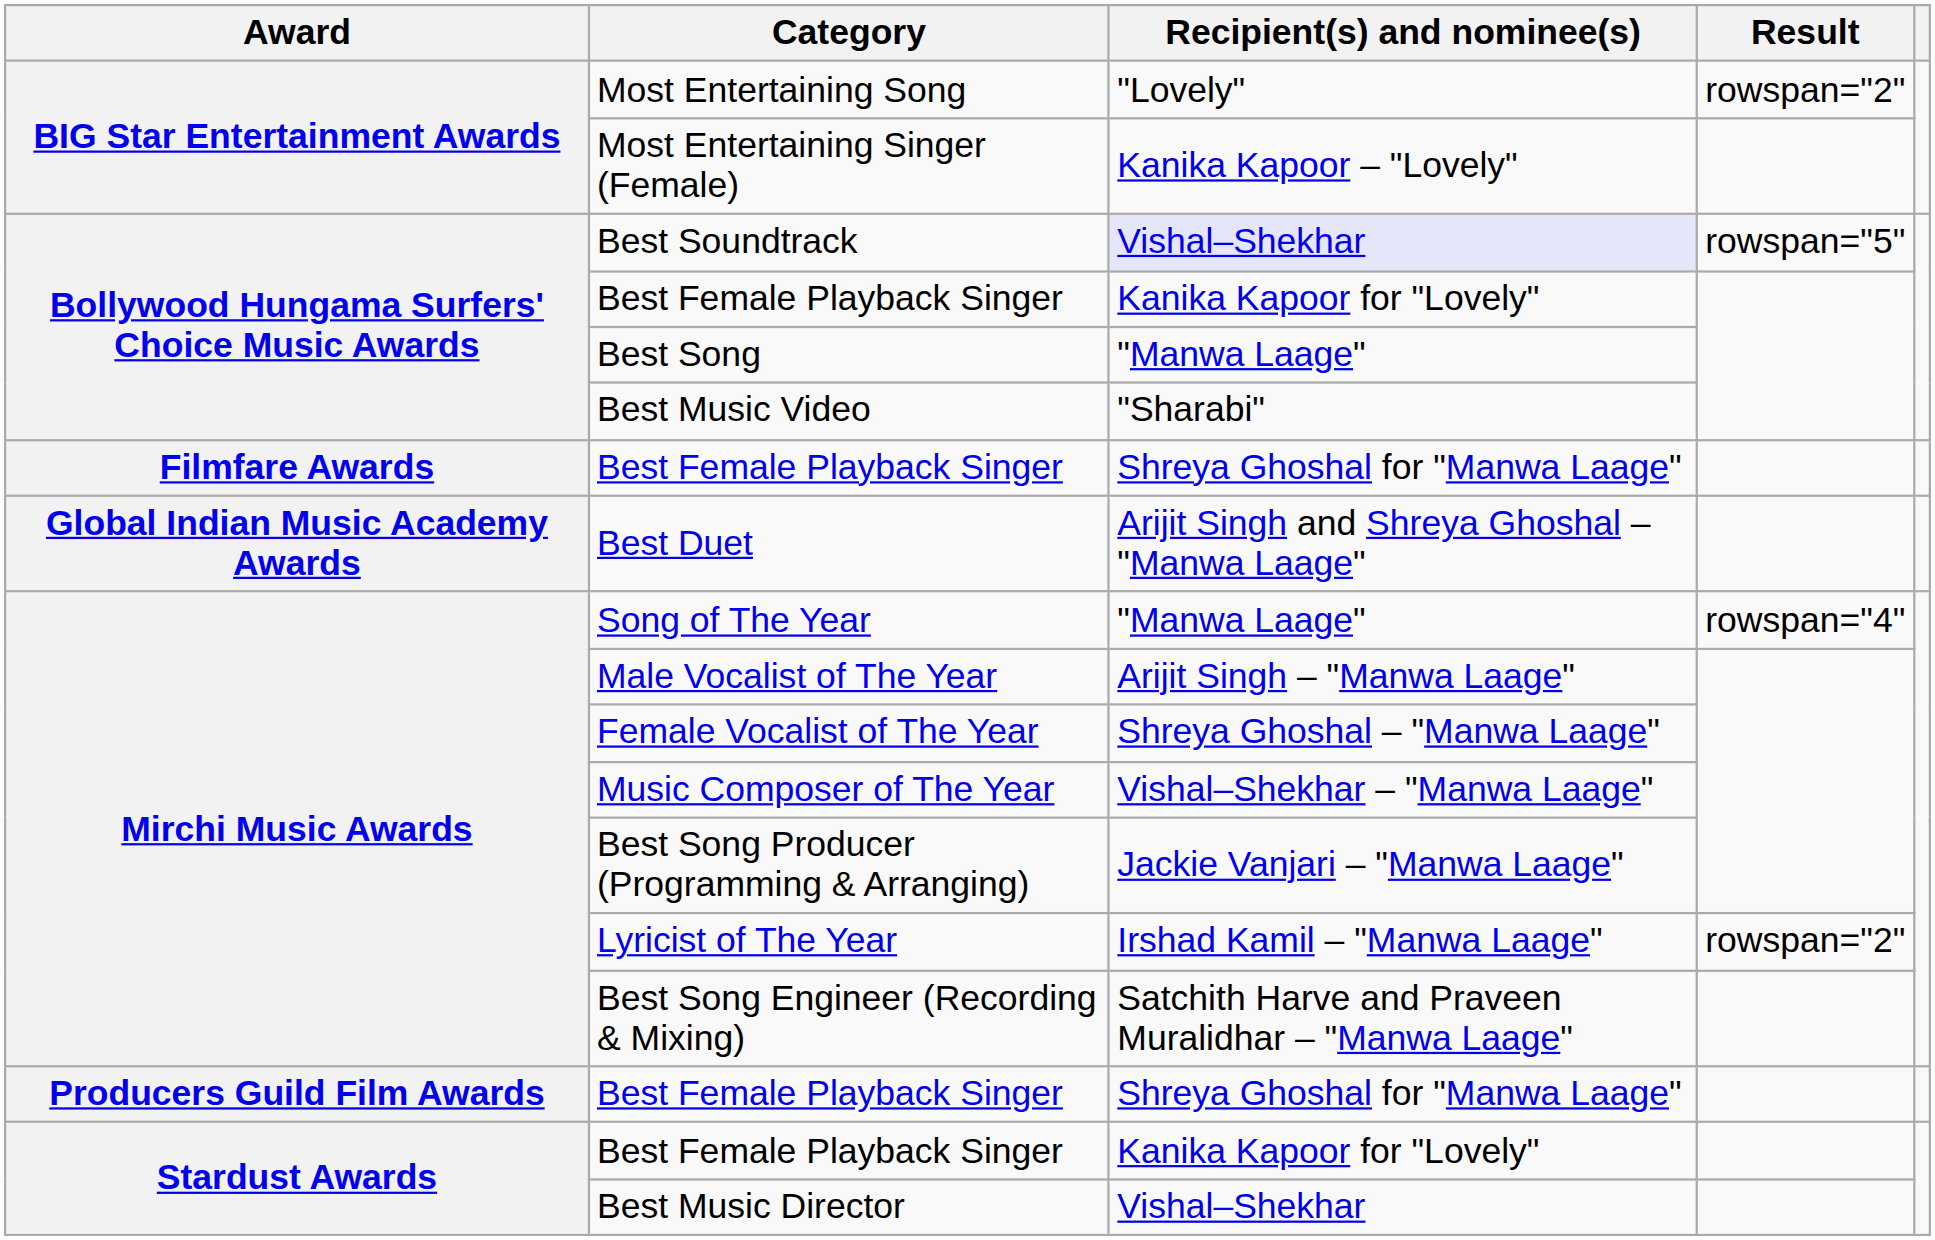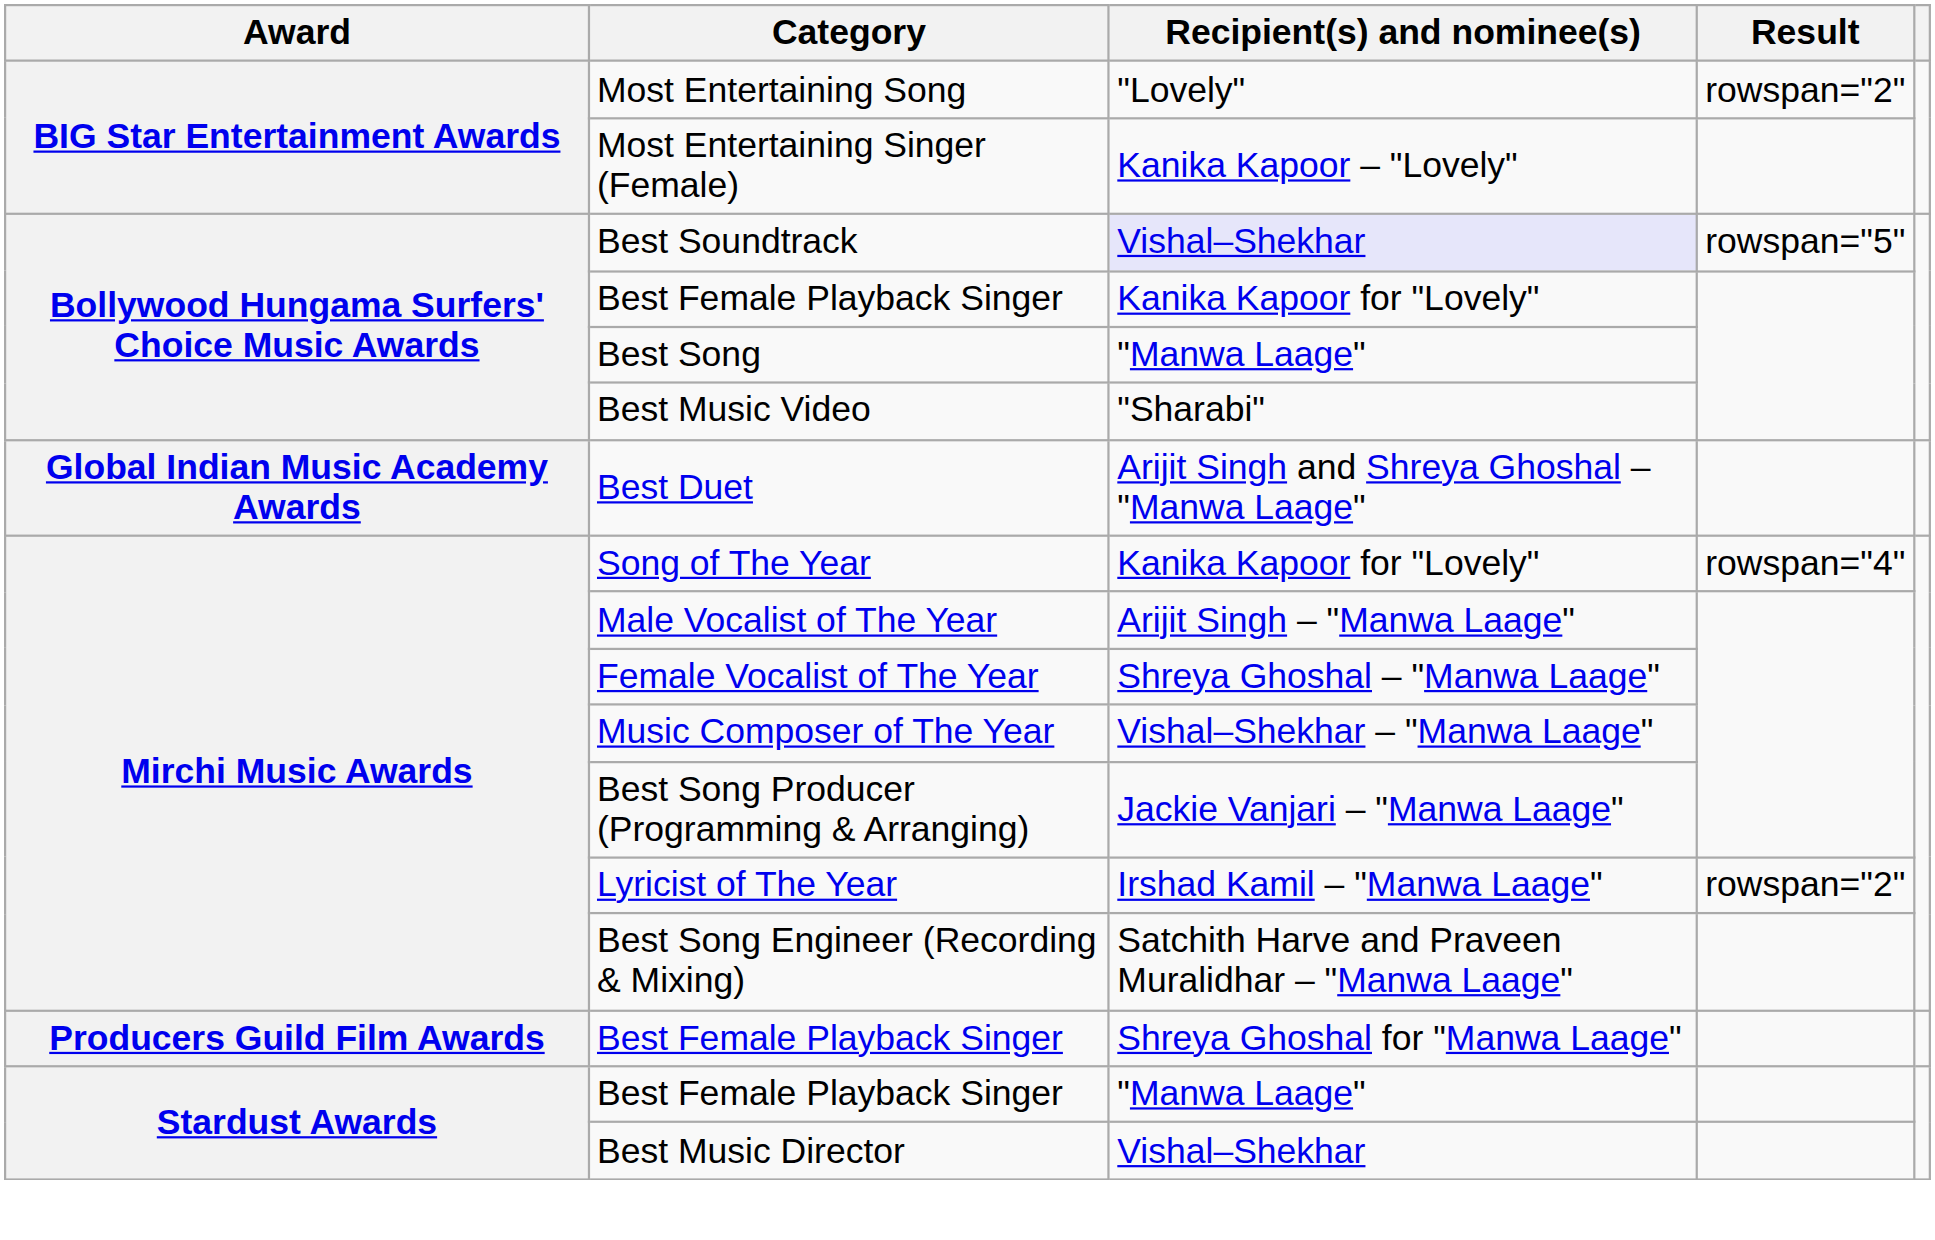- row: Filmfare Awards | Best Female Playback Singer | Shreya Ghoshal for "Manwa Laage"
Song of The Year | Recipient(s) and nominee(s): "Manwa Laage" -> Kanika Kapoor for "Lovely"
Stardust Awards / Best Female Playback Singer | Recipient(s) and nominee(s): Kanika Kapoor for "Lovely" -> "Manwa Laage"
